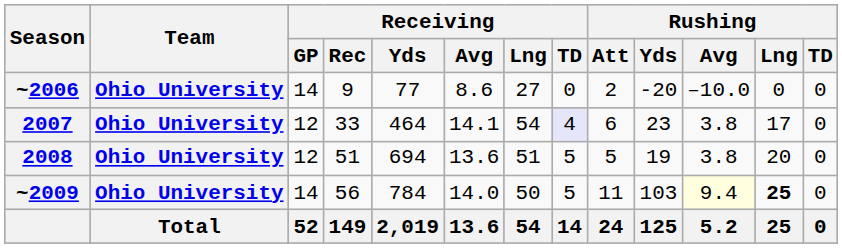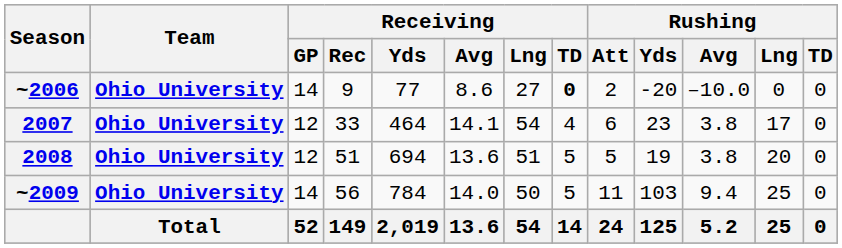~2006 | Receiving / TD: normal -> bold
2007 | Receiving / TD: lavender background -> no background
~2009 | Rushing / Avg: lightyellow background -> no background
~2009 | Rushing / Lng: bold -> normal
